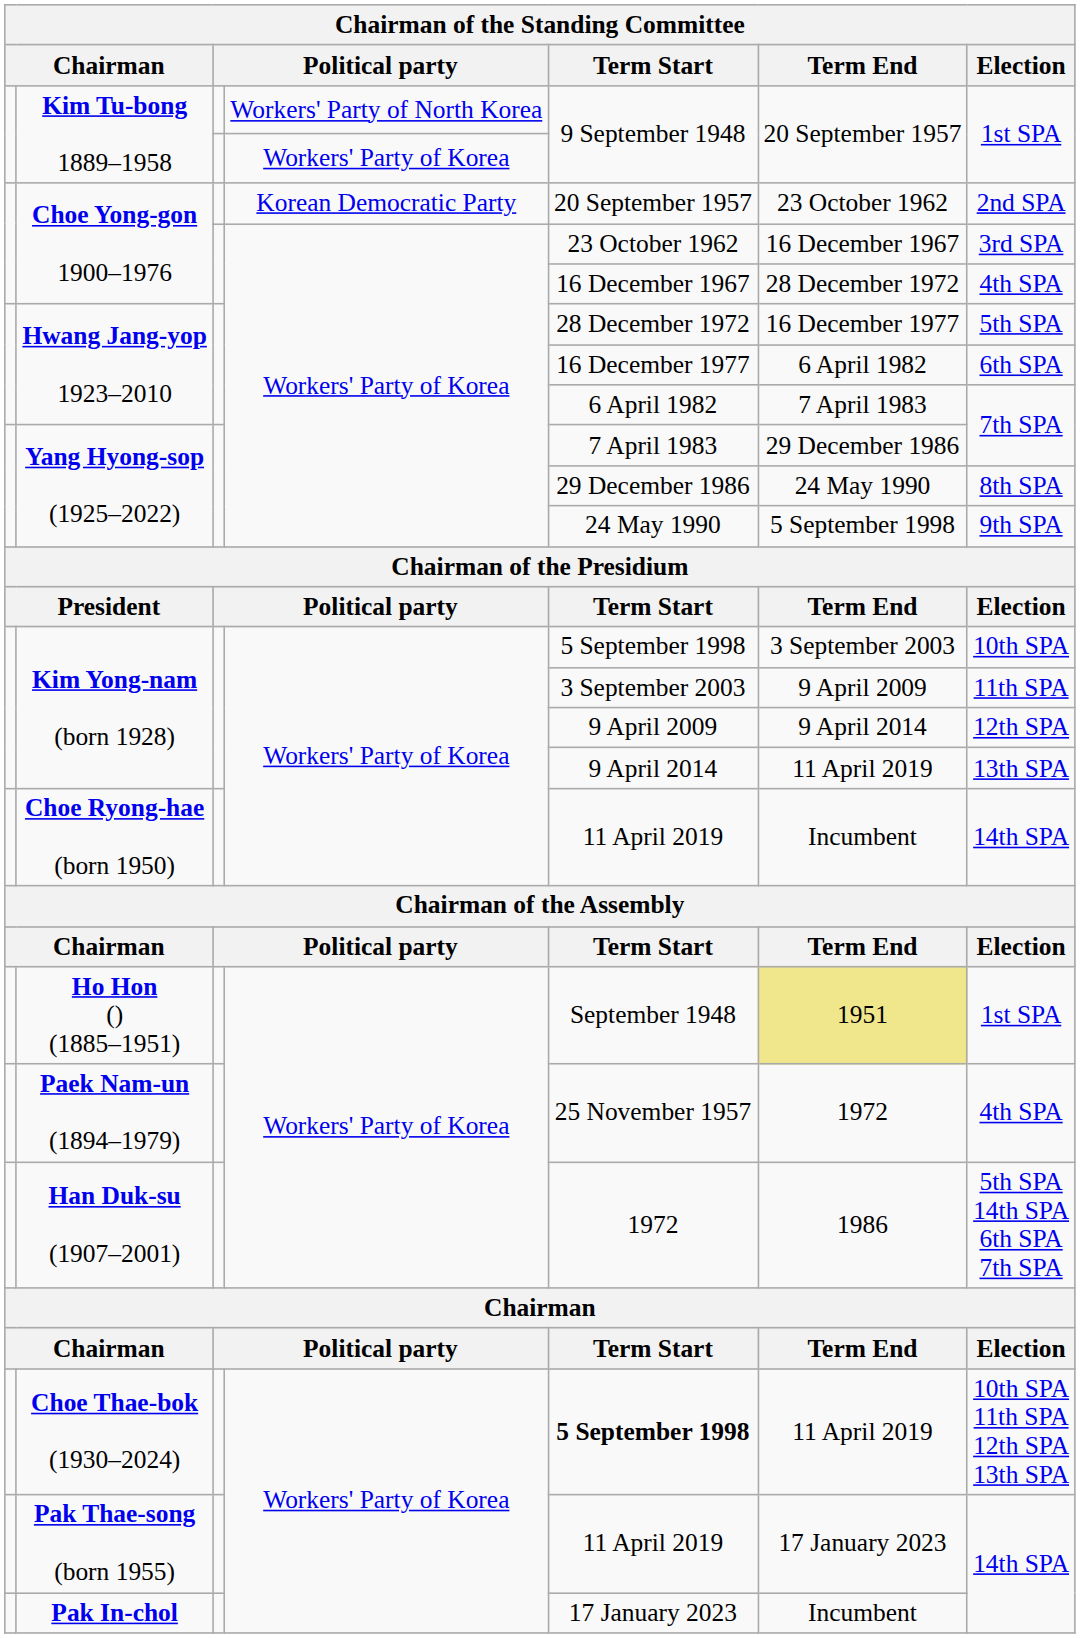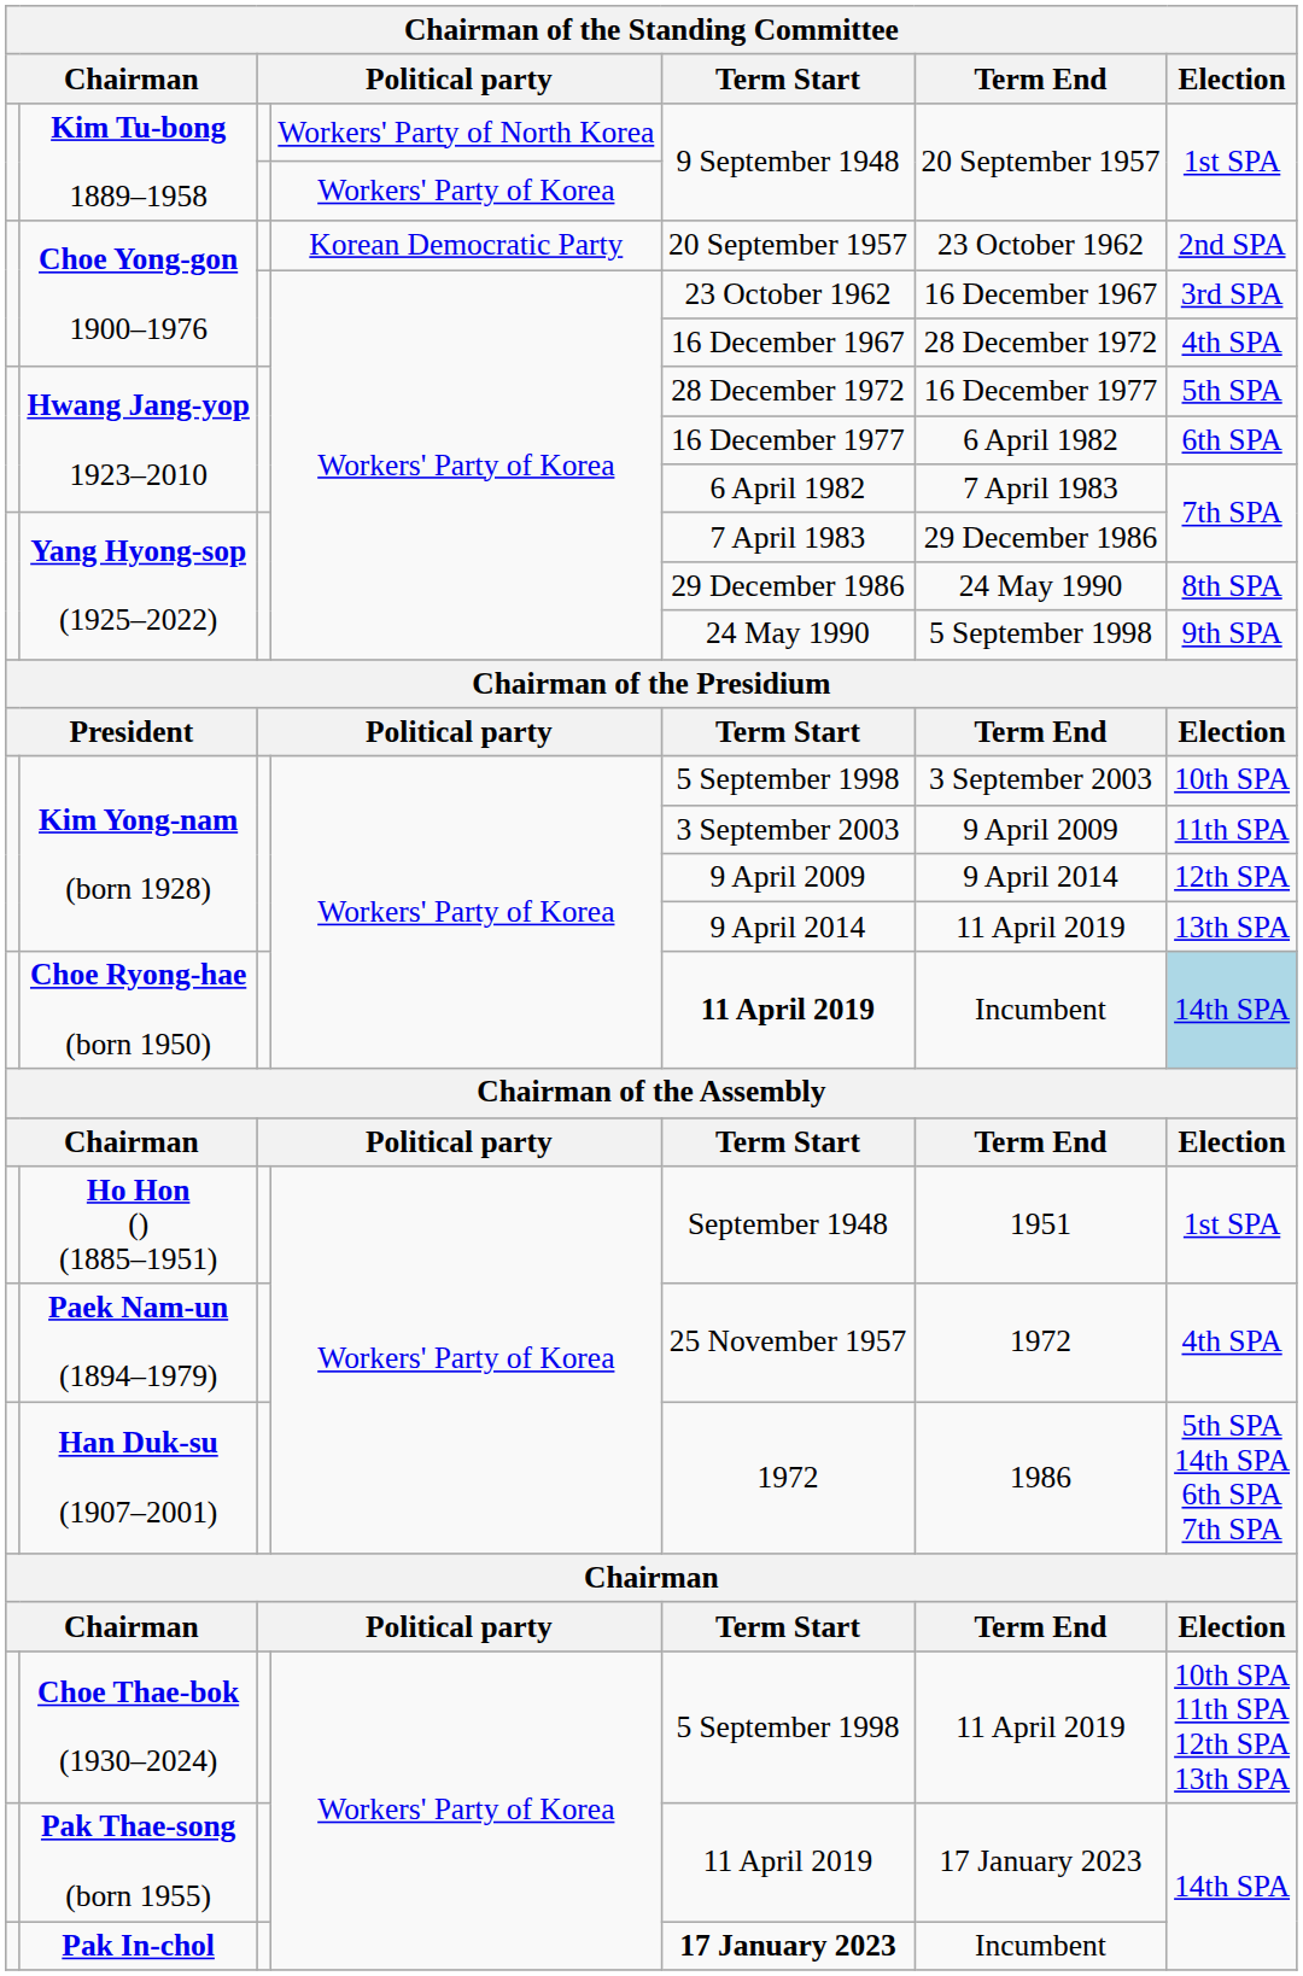Choe Ryong-hae (born 1950) | Term Start: normal -> bold
Choe Ryong-hae (born 1950) | Election: no background -> lightblue background
Ho Hon () (1885–1951) | Term End: khaki background -> no background
Choe Thae-bok (1930–2024) | Term Start: bold -> normal
Pak In-chol | Term Start: normal -> bold
